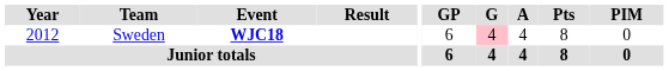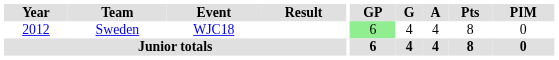Sweden | Event: bold -> normal
Sweden | GP: no background -> lightgreen background
Sweden | G: pink background -> no background
